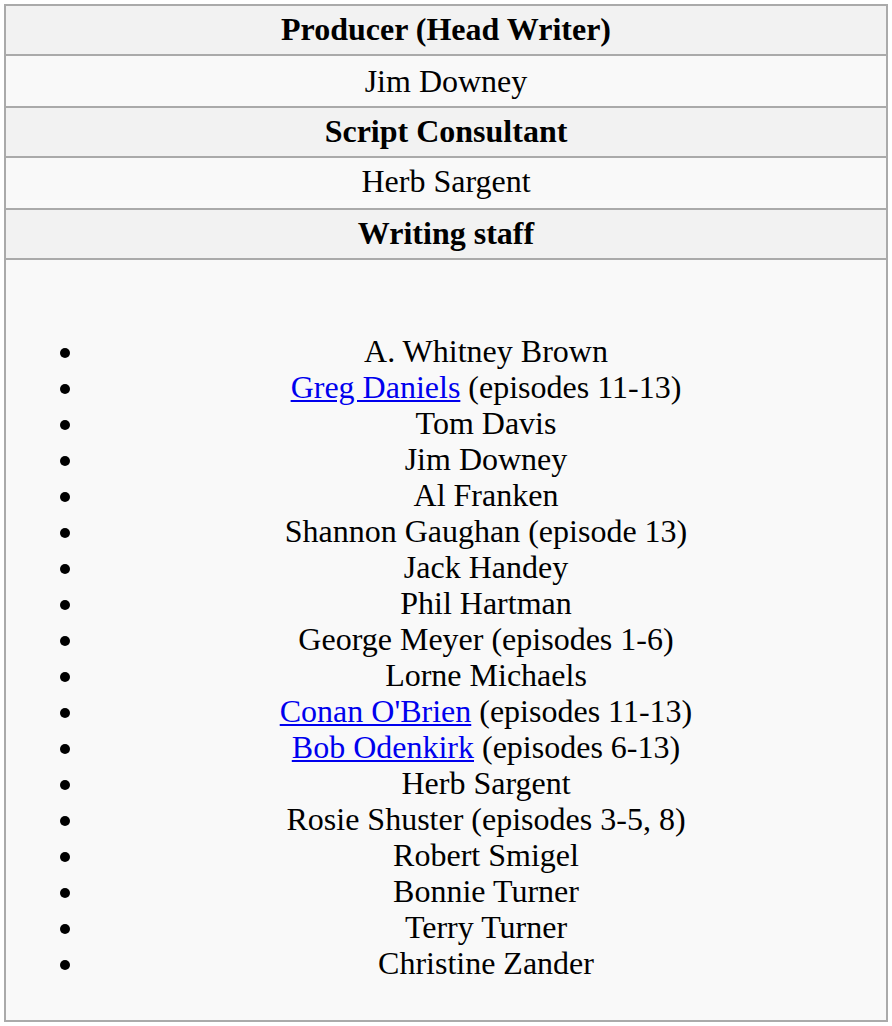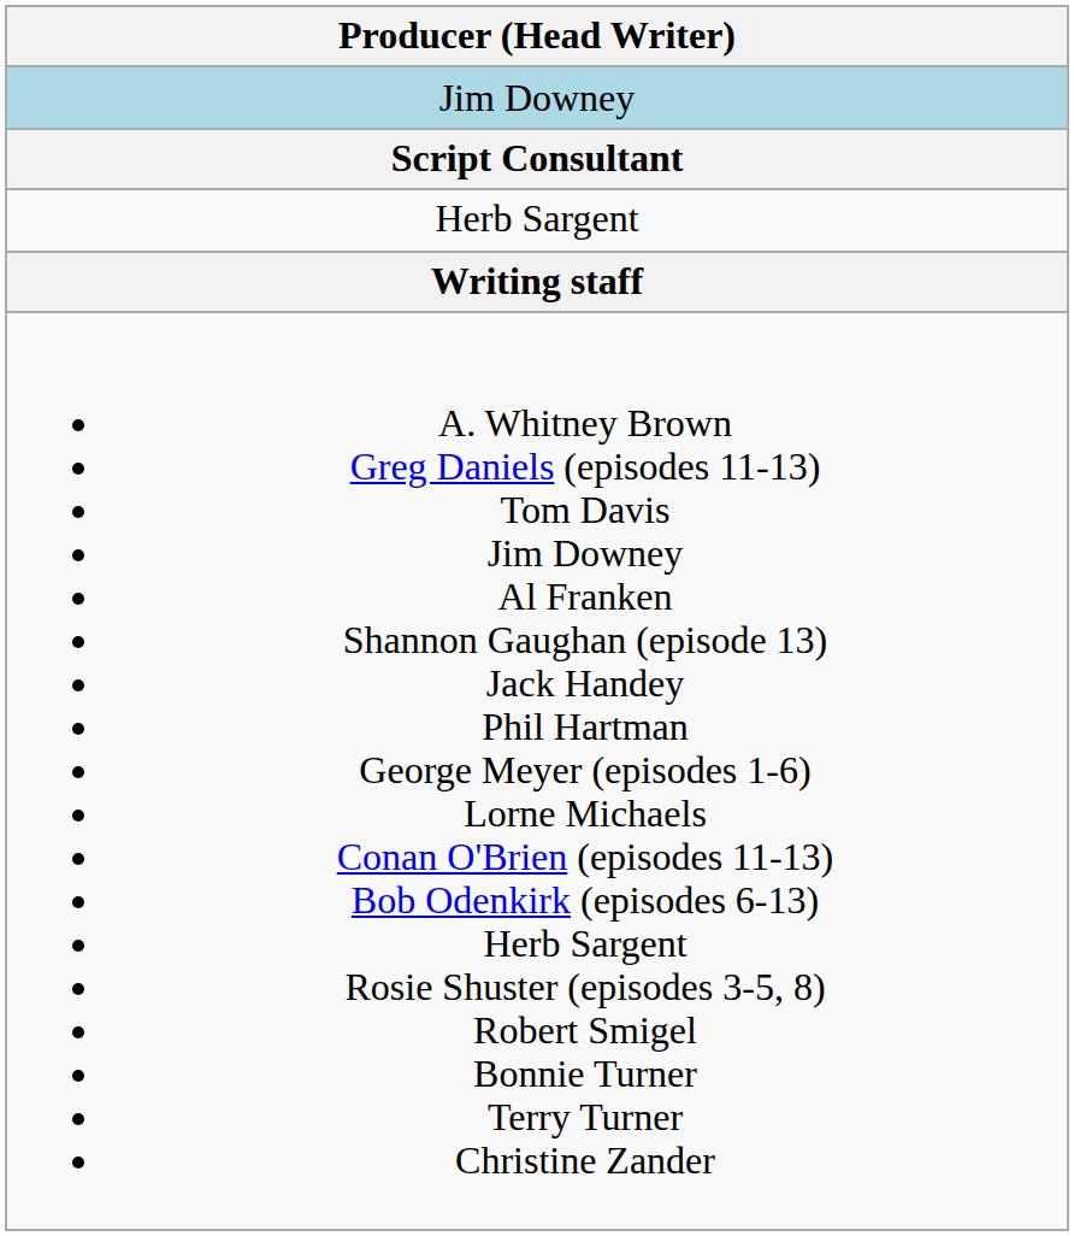row 2 | column 1: no background -> lightblue background
